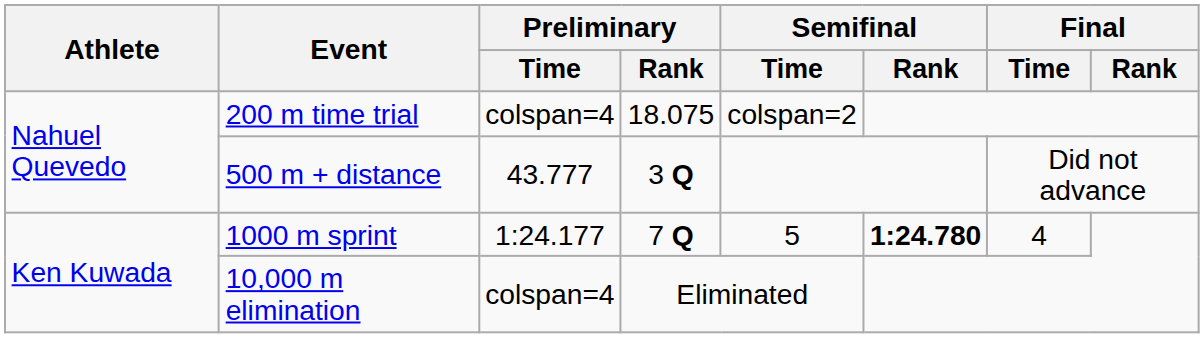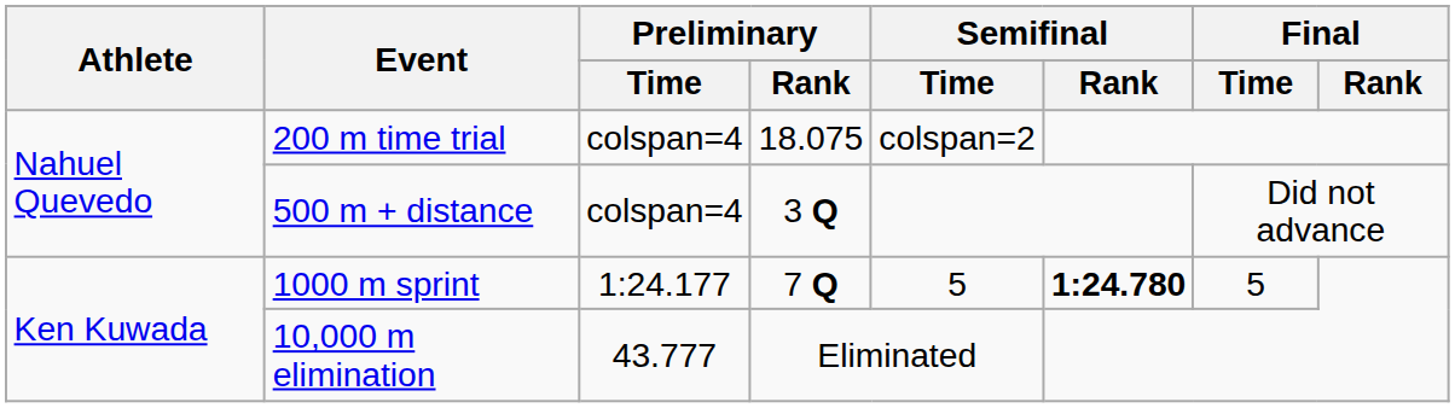500 m + distance | Preliminary / Time: 43.777 -> colspan=4
1000 m sprint | Final / Time: 4 -> 5
10,000 m elimination | Preliminary / Time: colspan=4 -> 43.777
